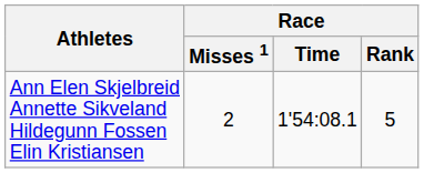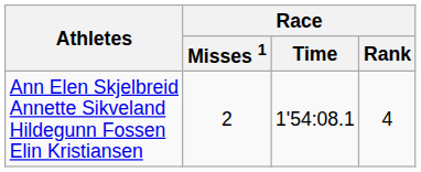row 3 | Race / Rank: 5 -> 4
